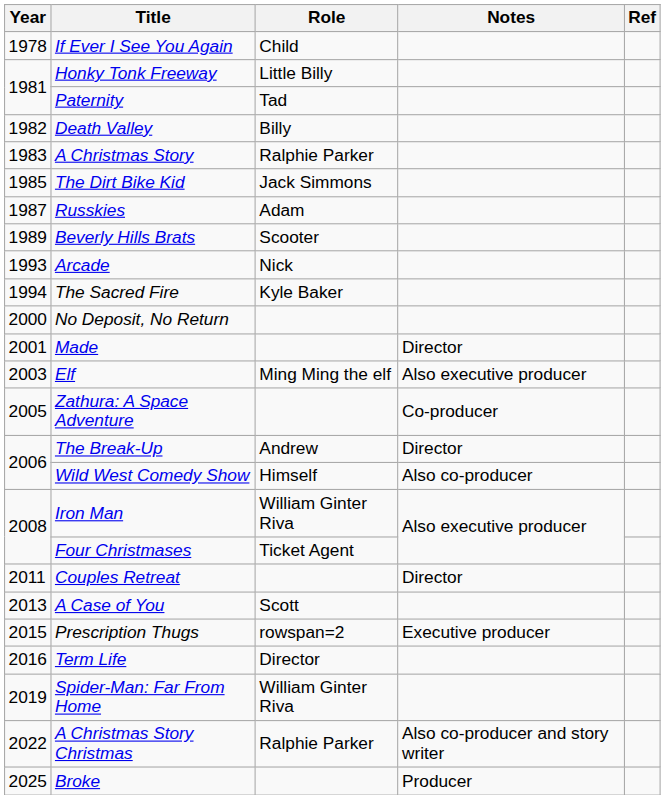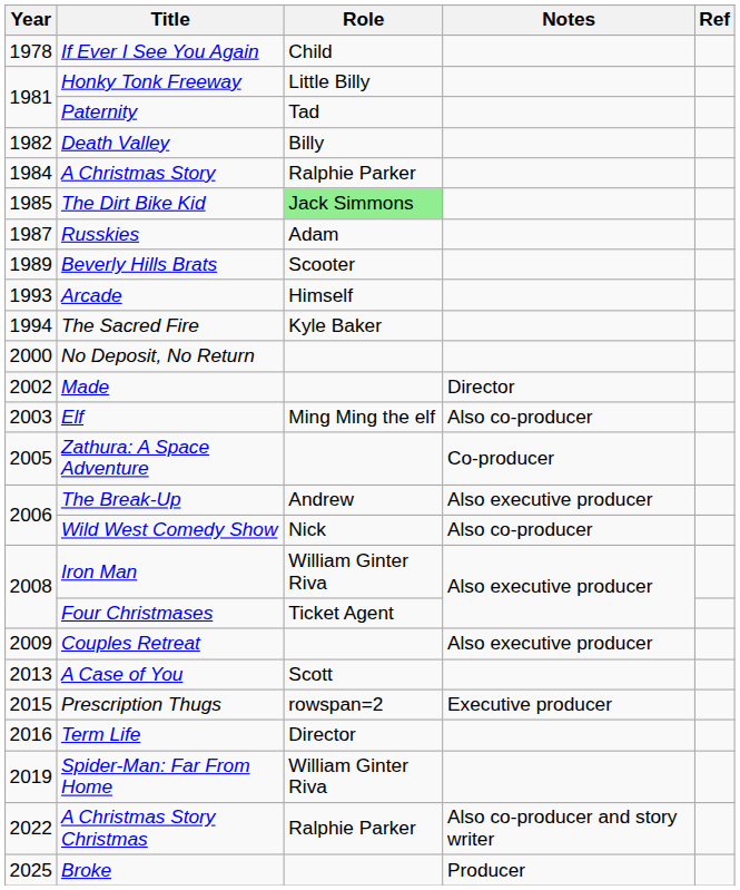A Christmas Story | Year: 1983 -> 1984
The Dirt Bike Kid | Role: no background -> lightgreen background
Arcade | Role: Nick -> Himself
Made | Year: 2001 -> 2002
Elf | Notes: Also executive producer -> Also co-producer
The Break-Up | Notes: Director -> Also executive producer
Wild West Comedy Show | Role: Himself -> Nick
Couples Retreat | Year: 2011 -> 2009
Couples Retreat | Notes: Director -> Also executive producer
